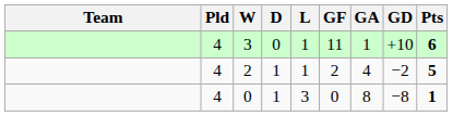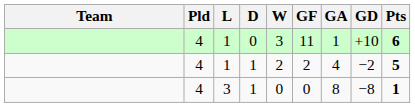columns swapped: W <-> L
